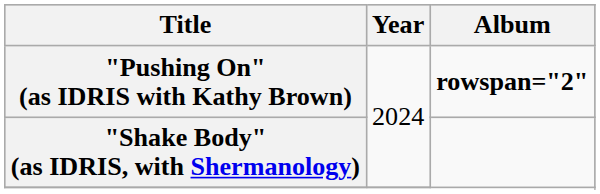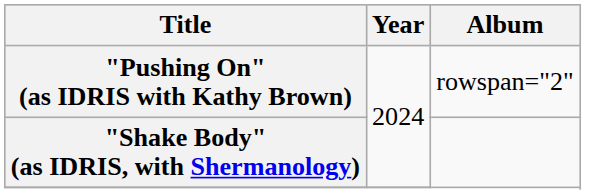"Pushing On" (as IDRIS with Kathy Brown) | Album: bold -> normal
